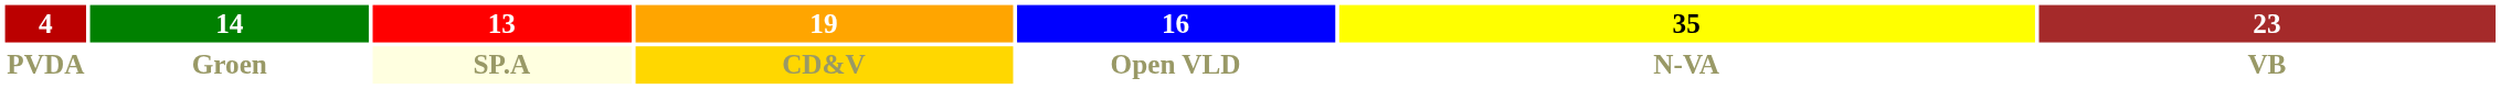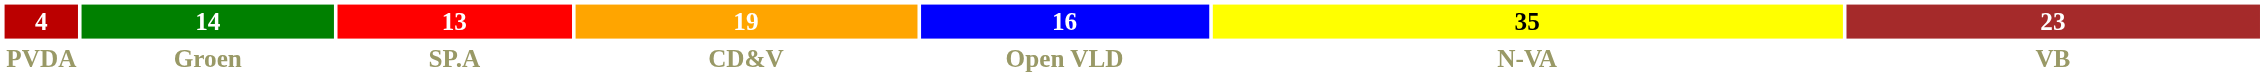PVDA | column 3: lightyellow background -> no background
PVDA | column 4: gold background -> no background
